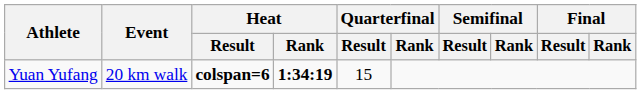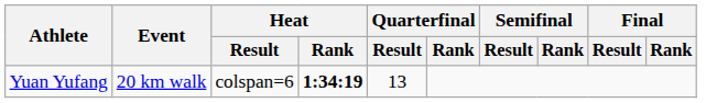Yuan Yufang | Heat / Result: bold -> normal
Yuan Yufang | Quarterfinal / Result: 15 -> 13
